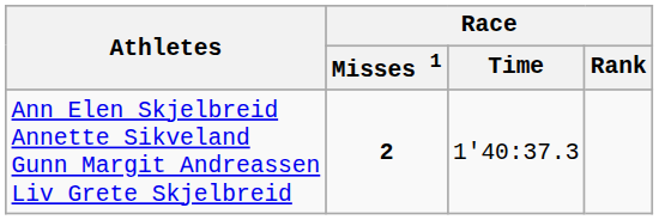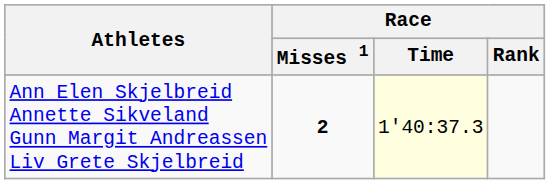row 3 | Race / Time: no background -> lightyellow background
